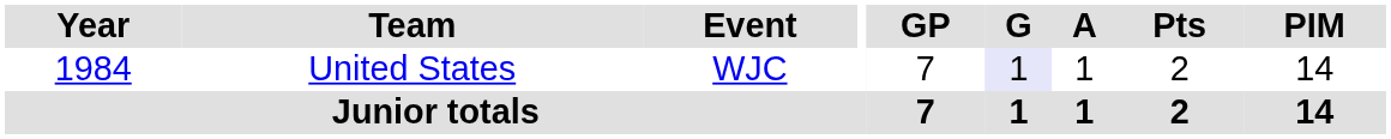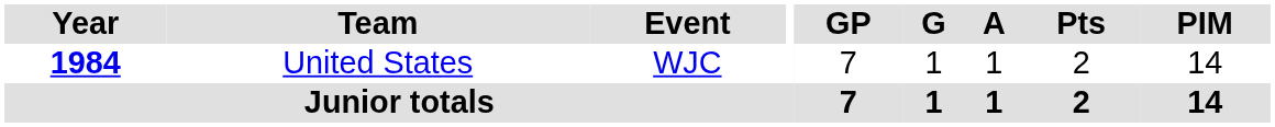United States | Year: normal -> bold
United States | G: lavender background -> no background
